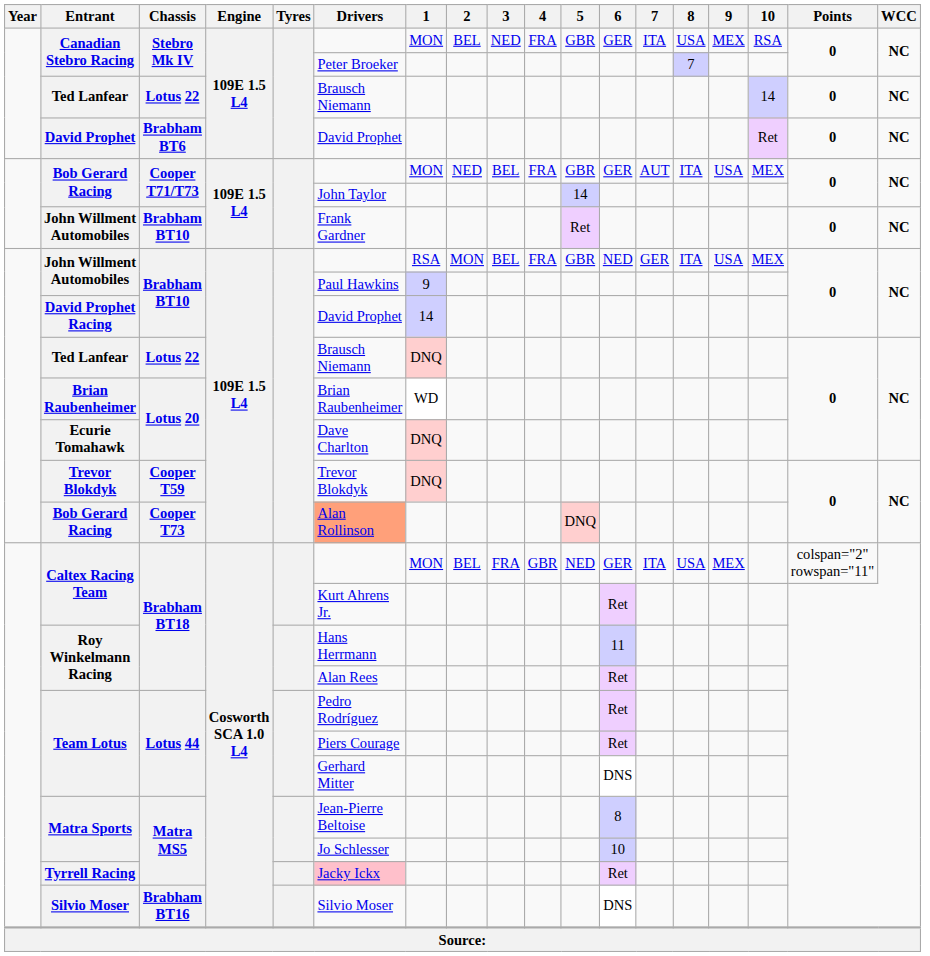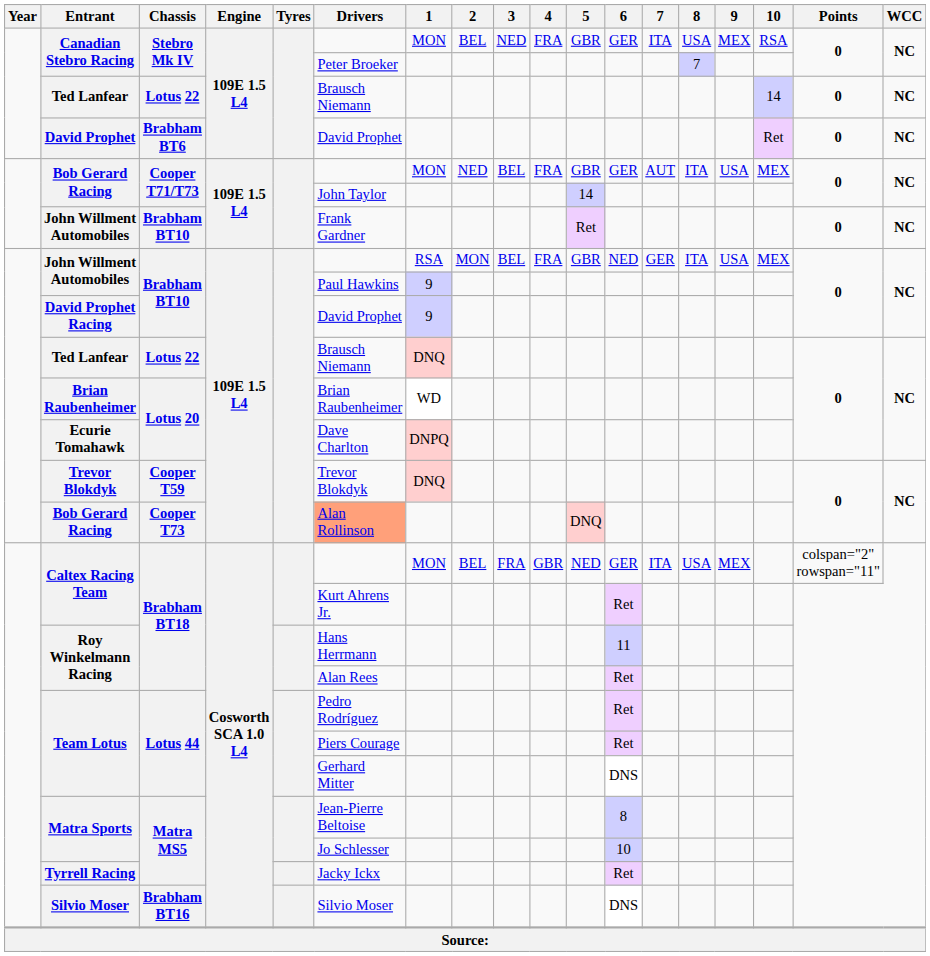David Prophet Racing | 1: 14 -> 9
Ecurie Tomahawk | 1: DNQ -> DNPQ
Tyrrell Racing | Drivers: pink background -> no background
